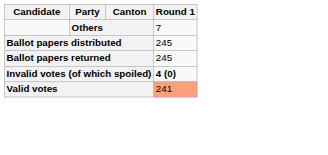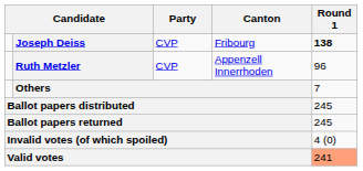+ row: Joseph Deiss | CVP | Fribourg | 138
+ row: Ruth Metzler | CVP | Appenzell Innerrhoden | 96
Invalid votes (of which spoiled) | Round 1: bold -> normal
